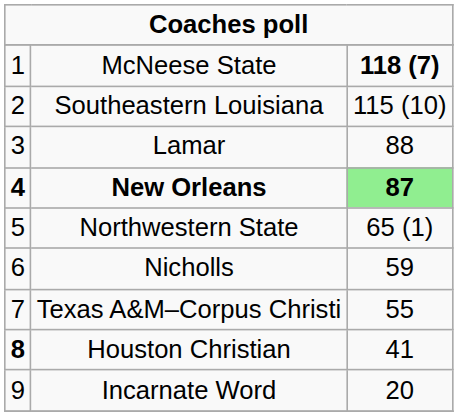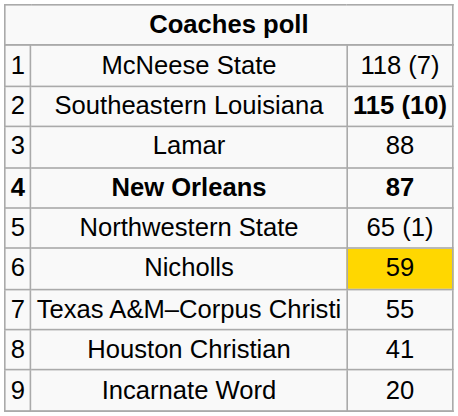McNeese State | column 3: bold -> normal
Southeastern Louisiana | column 3: normal -> bold
New Orleans | column 3: lightgreen background -> no background
Nicholls | column 3: no background -> gold background
Houston Christian | column 1: bold -> normal
